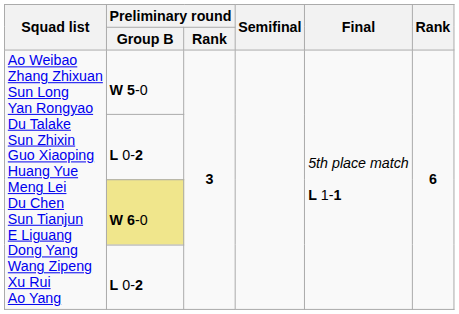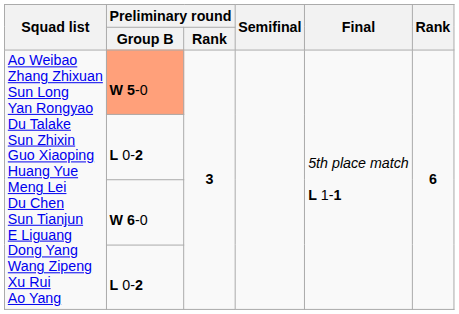W 5-0 | Preliminary round / Group B: no background -> lightsalmon background
W 6-0 | Preliminary round / Group B: khaki background -> no background
